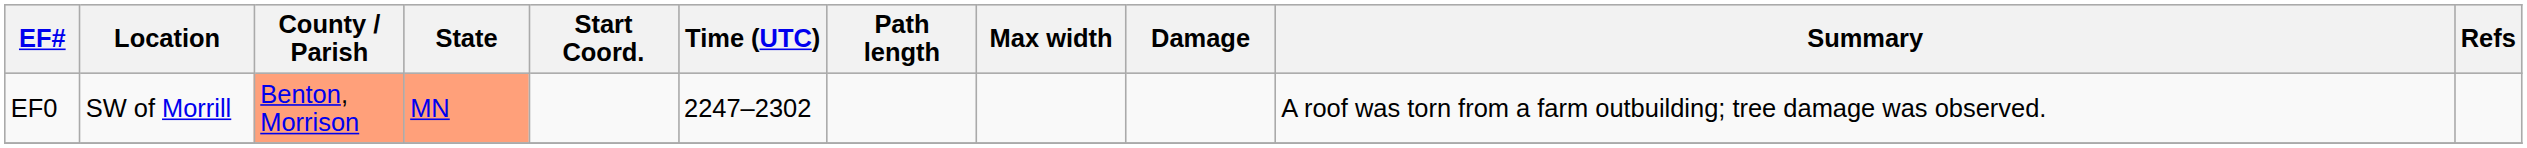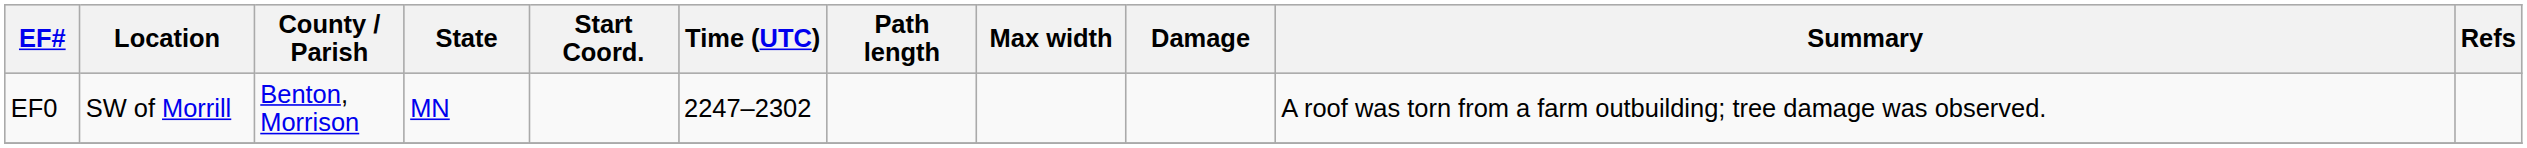EF0 | County / Parish: lightsalmon background -> no background
EF0 | State: lightsalmon background -> no background
